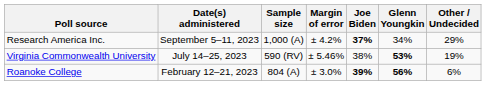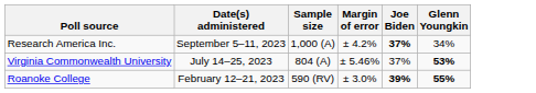- column: Other / Undecided | 29% | 19% | 6%
Virginia Commonwealth University | Sample size: 590 (RV) -> 804 (A)
Virginia Commonwealth University | Joe Biden: 38% -> 37%
Roanoke College | Sample size: 804 (A) -> 590 (RV)
Roanoke College | Glenn Youngkin: 56% -> 55%
